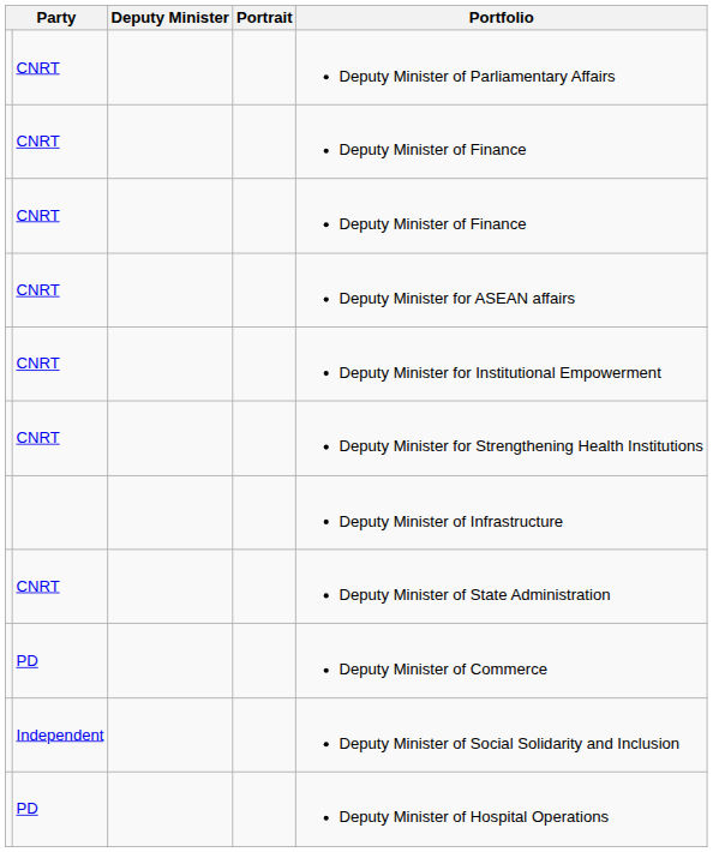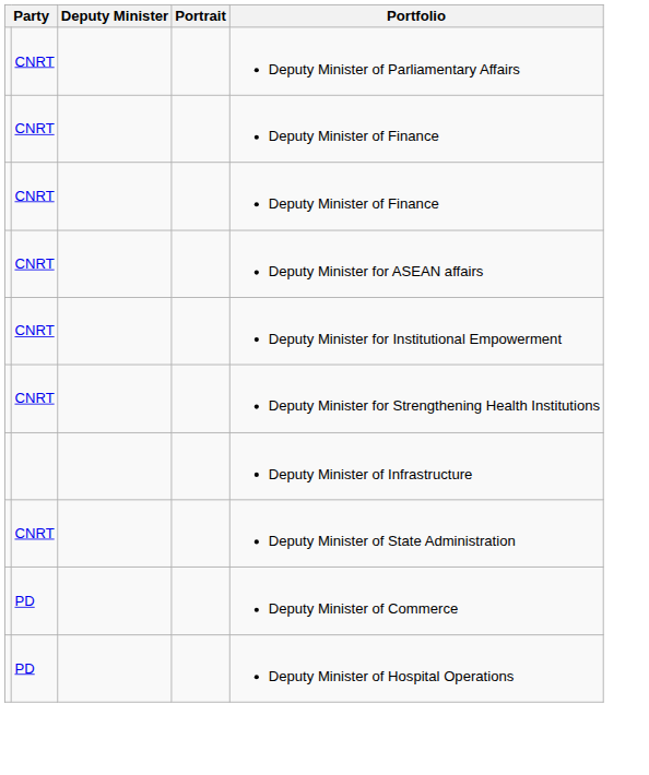- row: Independent | Deputy Minister of Social Solidarity and Inclusion
